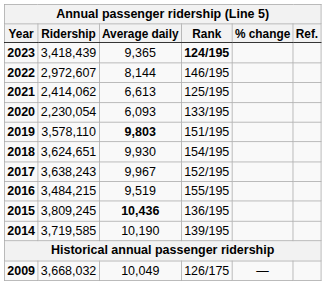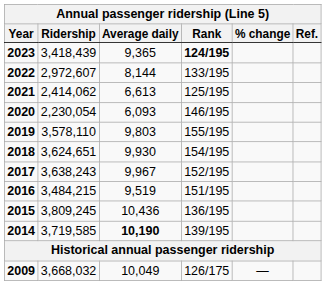2022 | Rank: 146/195 -> 133/195
2020 | Rank: 133/195 -> 146/195
2019 | Average daily: bold -> normal
2019 | Rank: 151/195 -> 155/195
2016 | Rank: 155/195 -> 151/195
2015 | Average daily: bold -> normal
2014 | Average daily: normal -> bold
